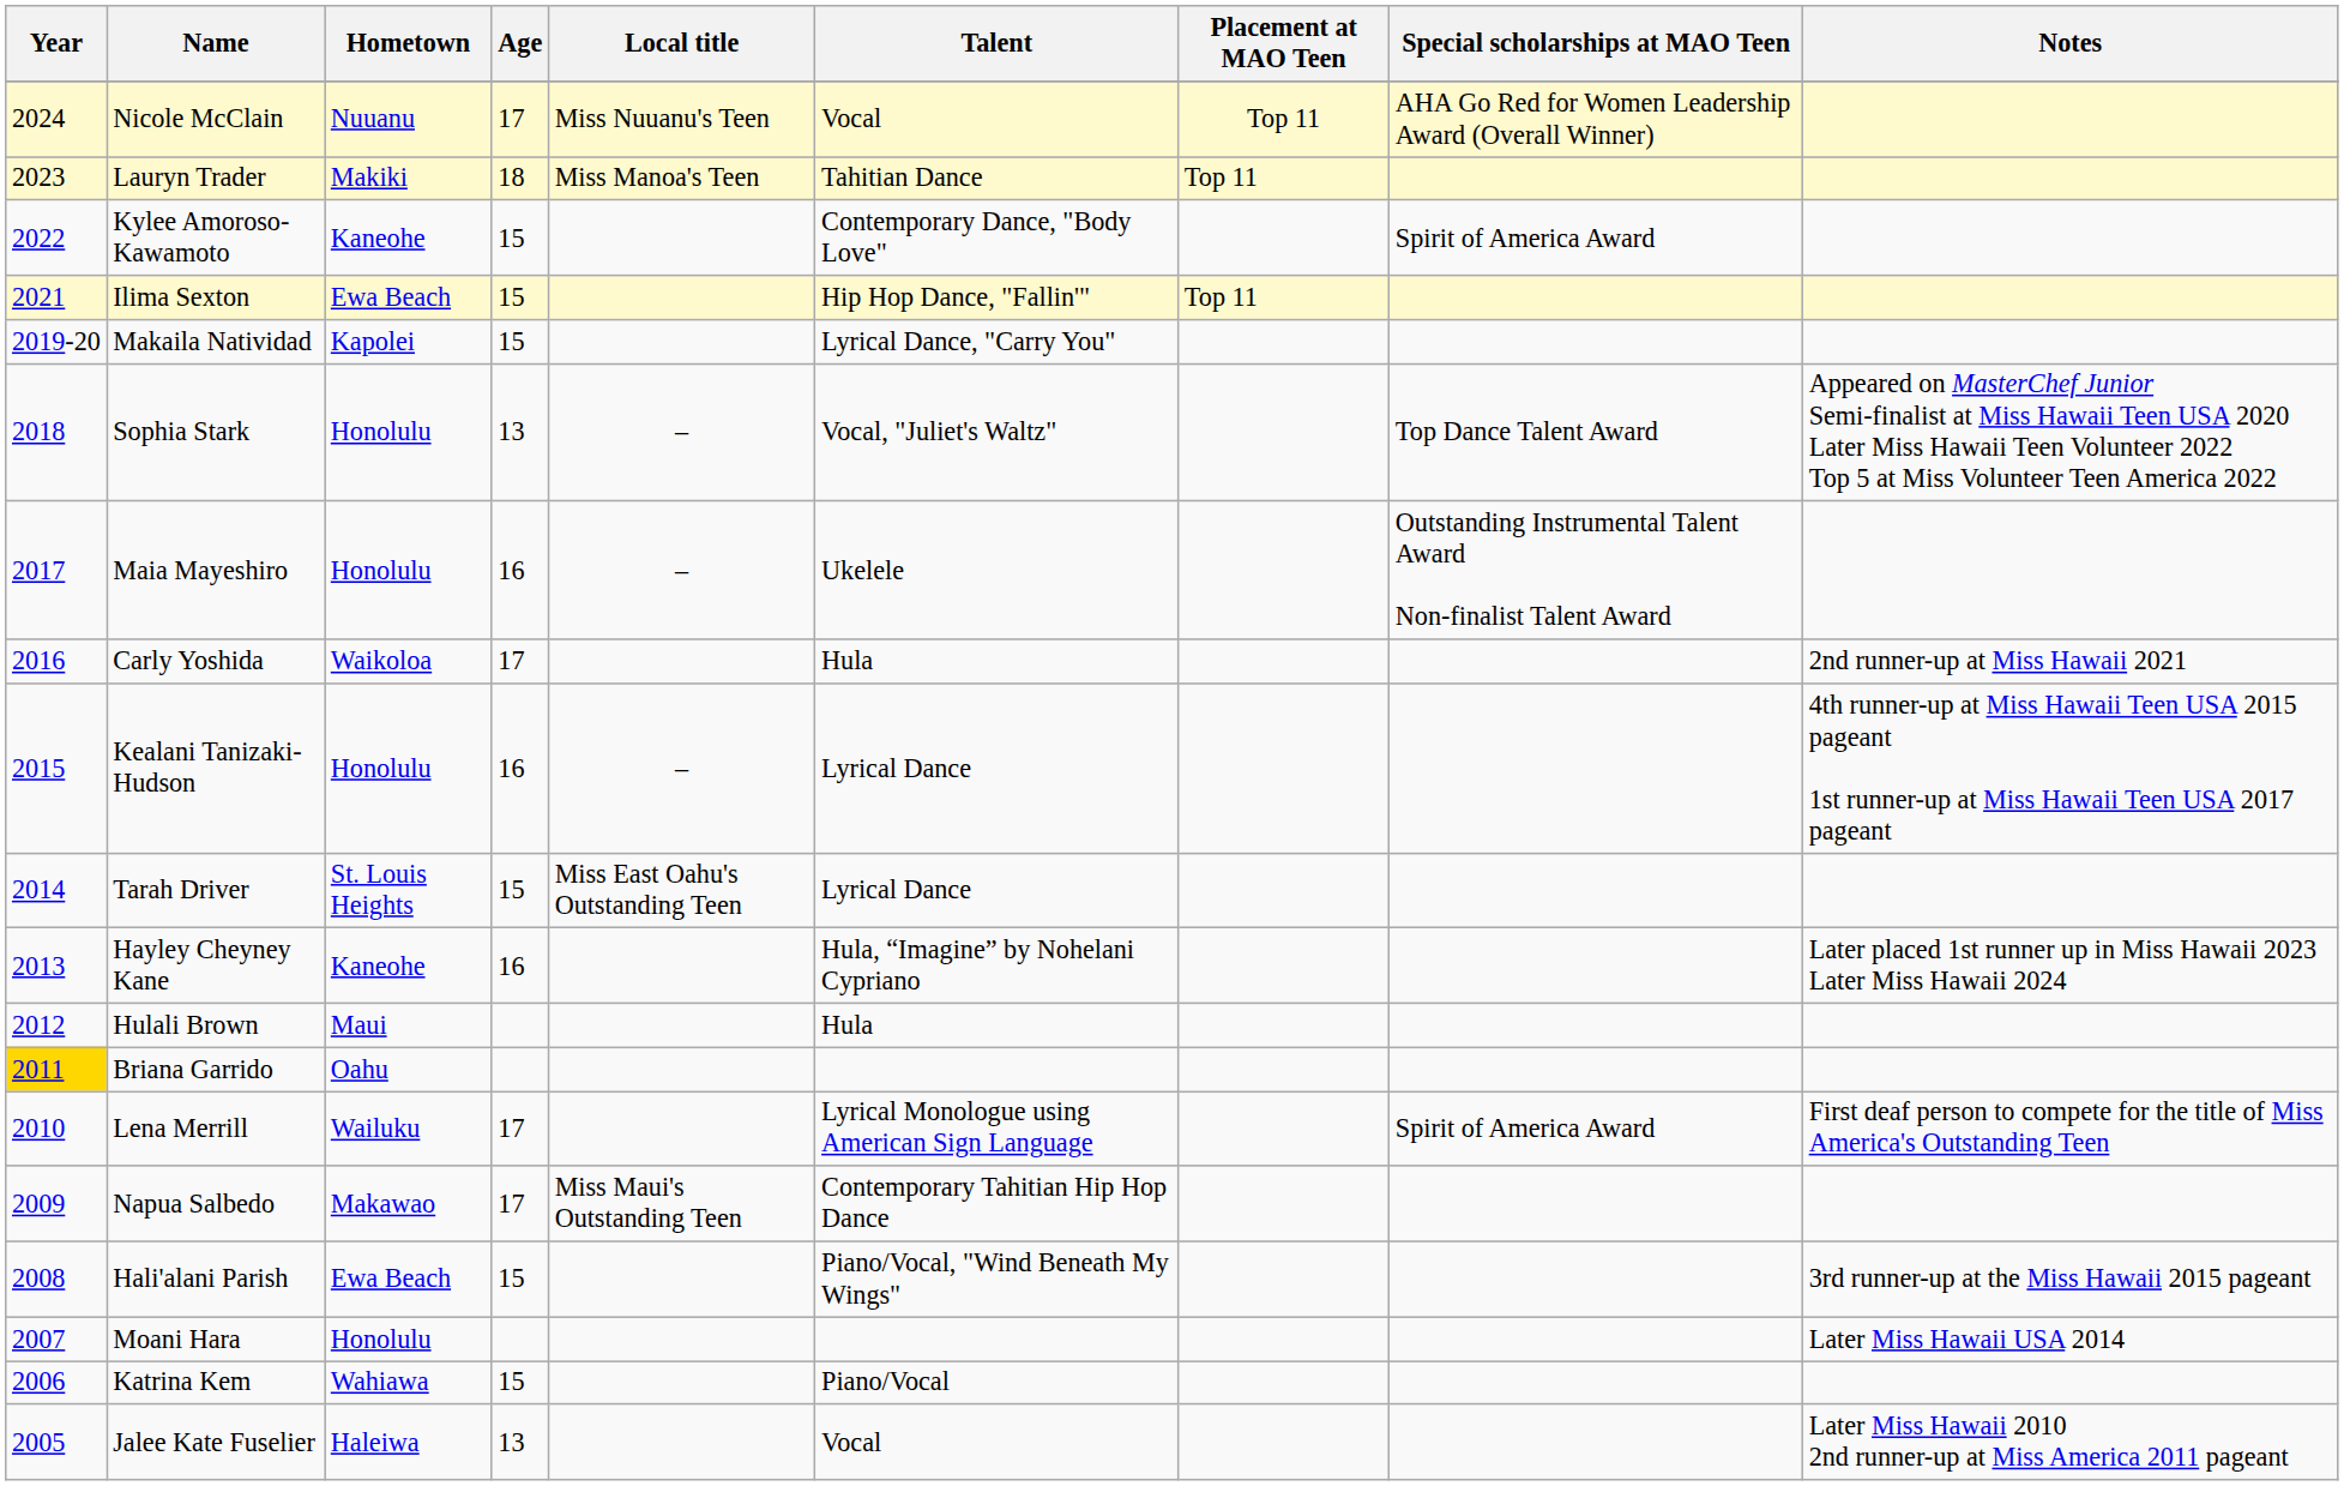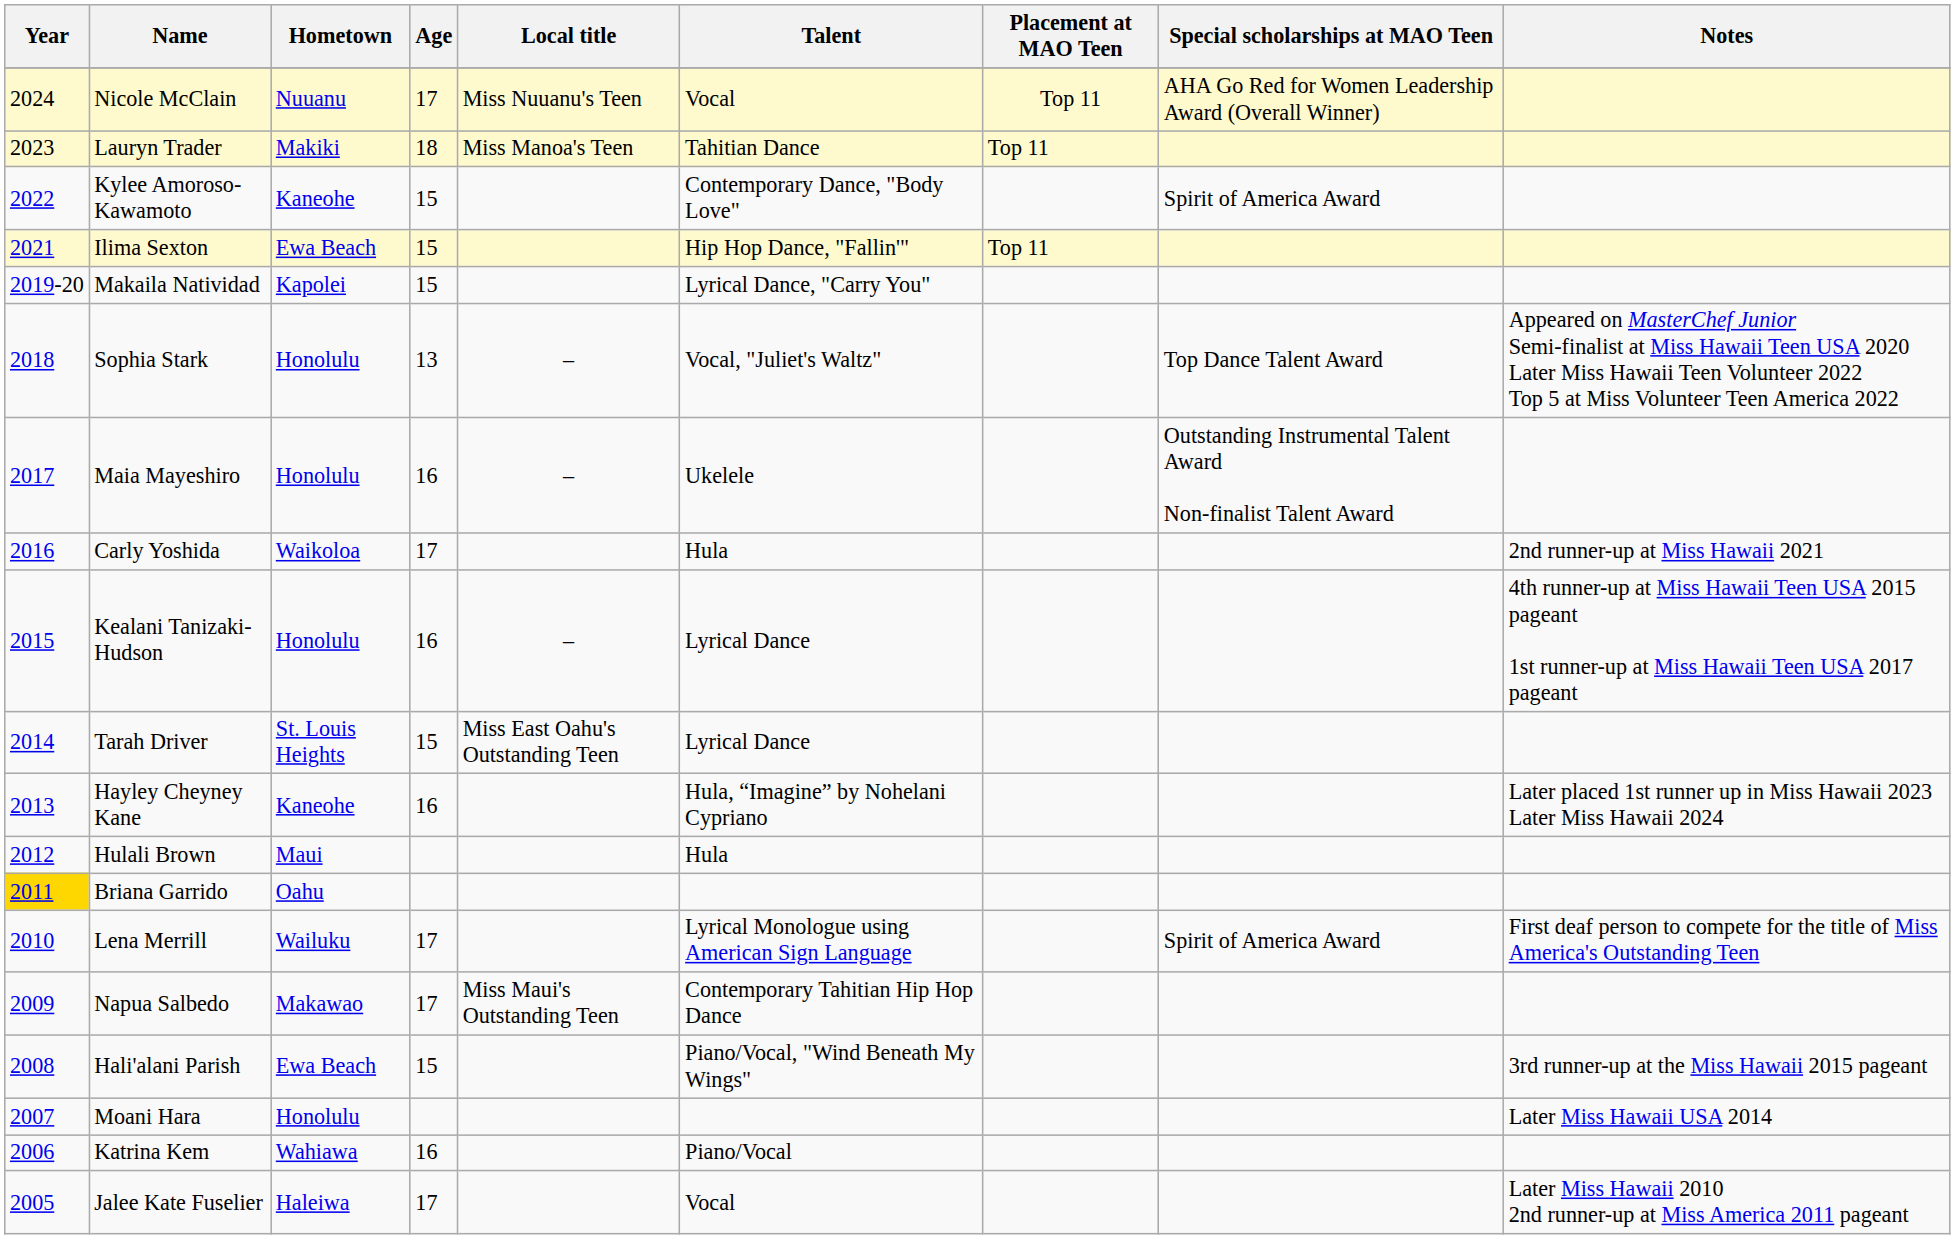Katrina Kem | Age: 15 -> 16
Jalee Kate Fuselier | Age: 13 -> 17
